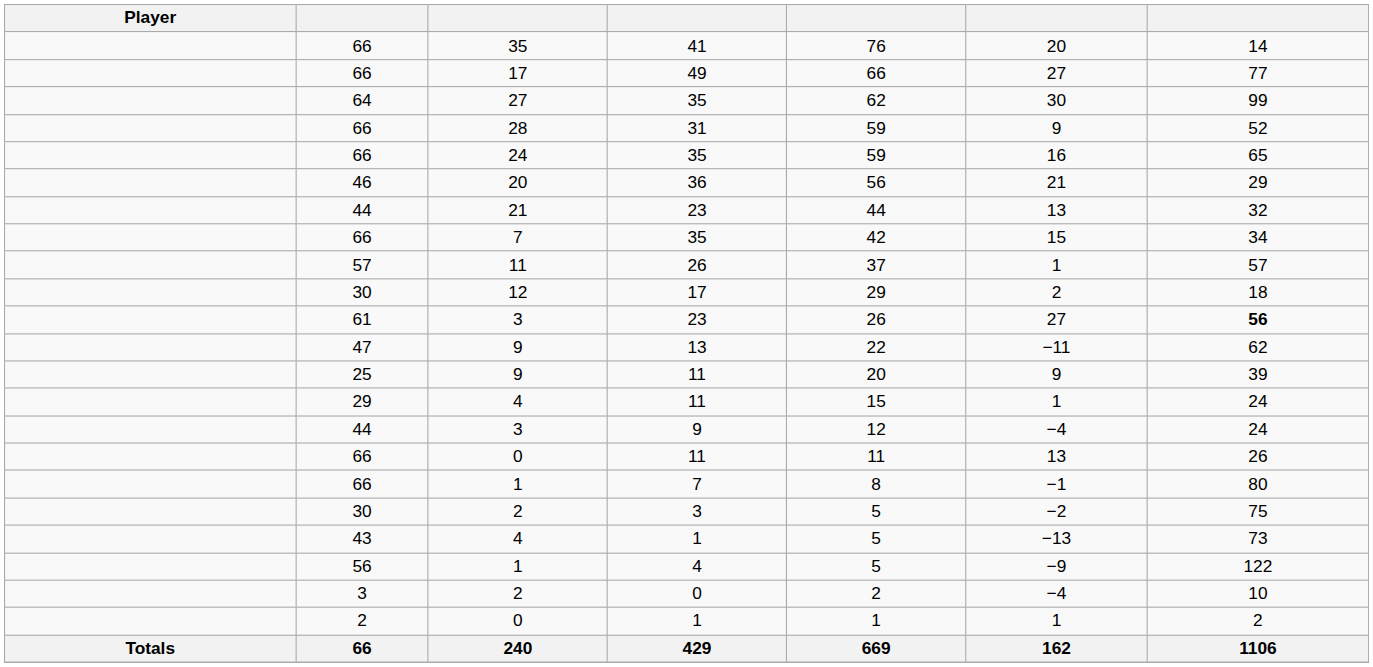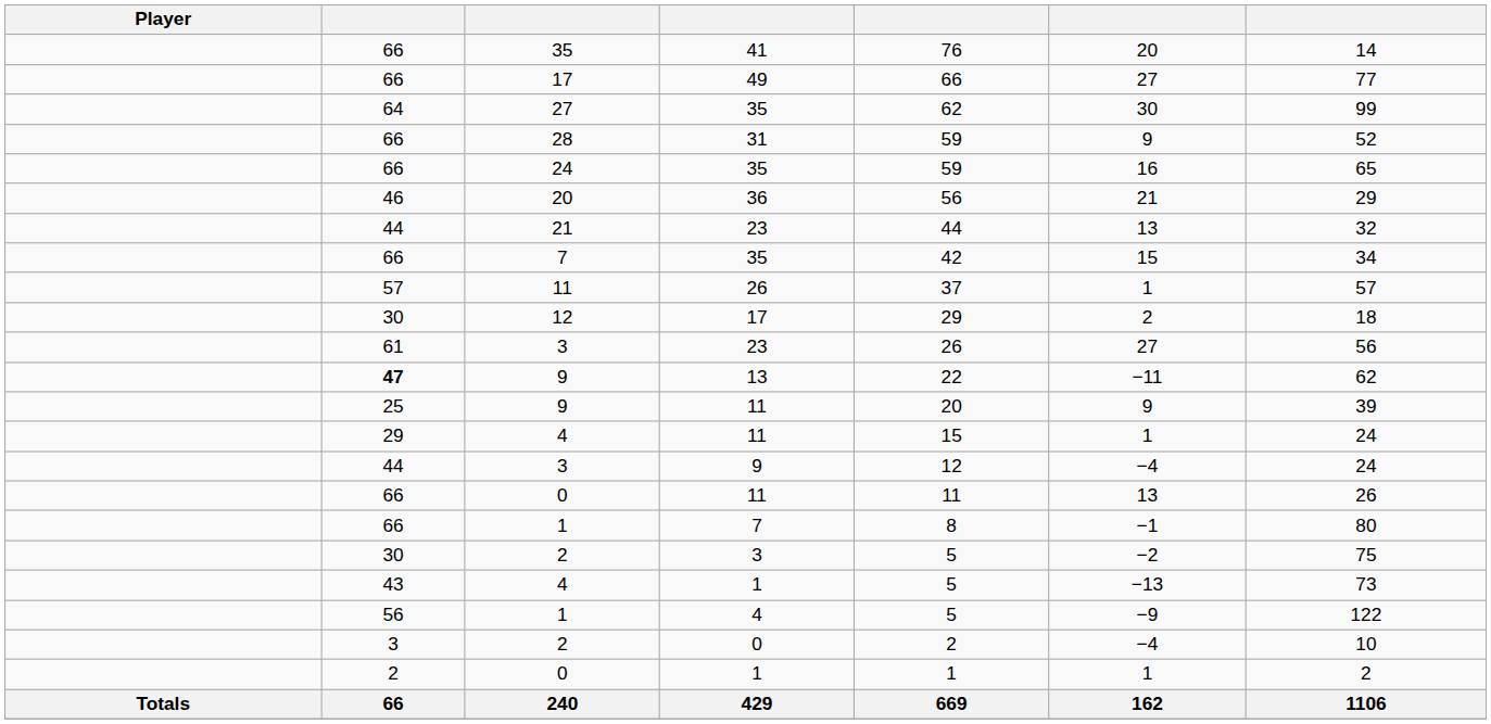3 / 23 | column 7: bold -> normal
9 / 13 | column 2: normal -> bold
